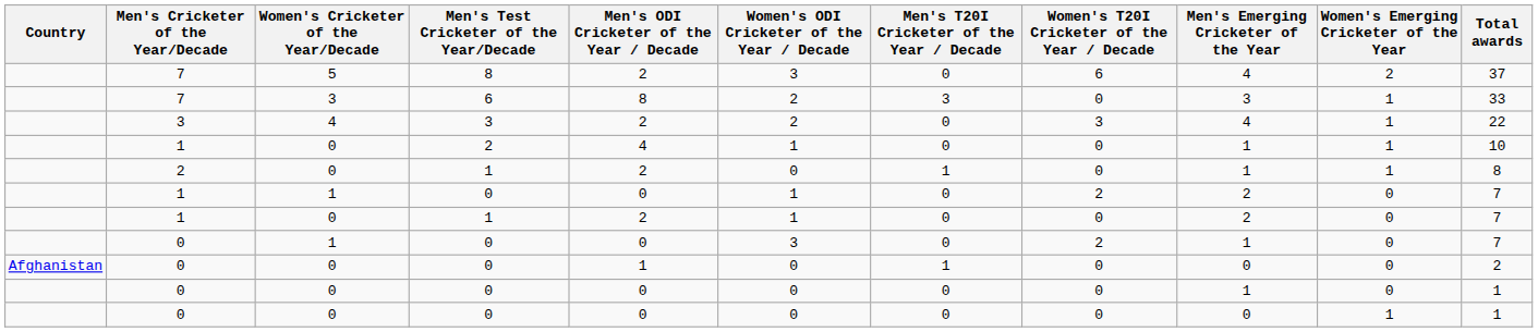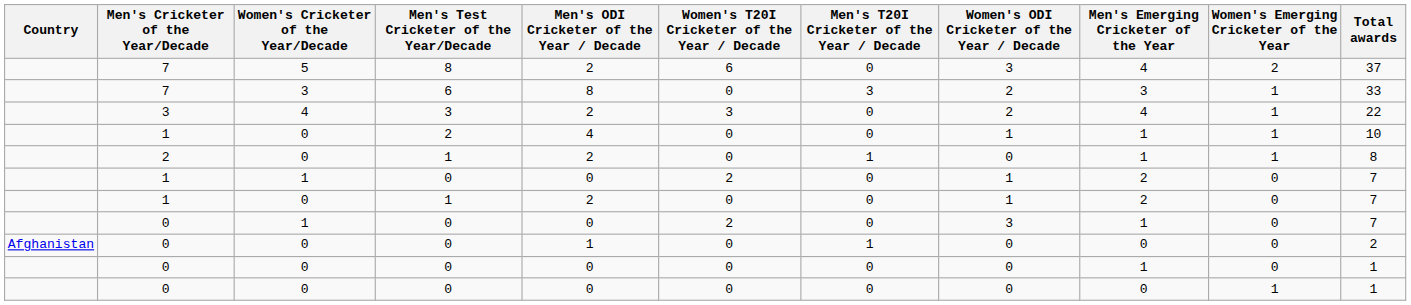columns swapped: Women's ODI Cricketer of the Year / Decade <-> Women's T20I Cricketer of the Year / Decade
